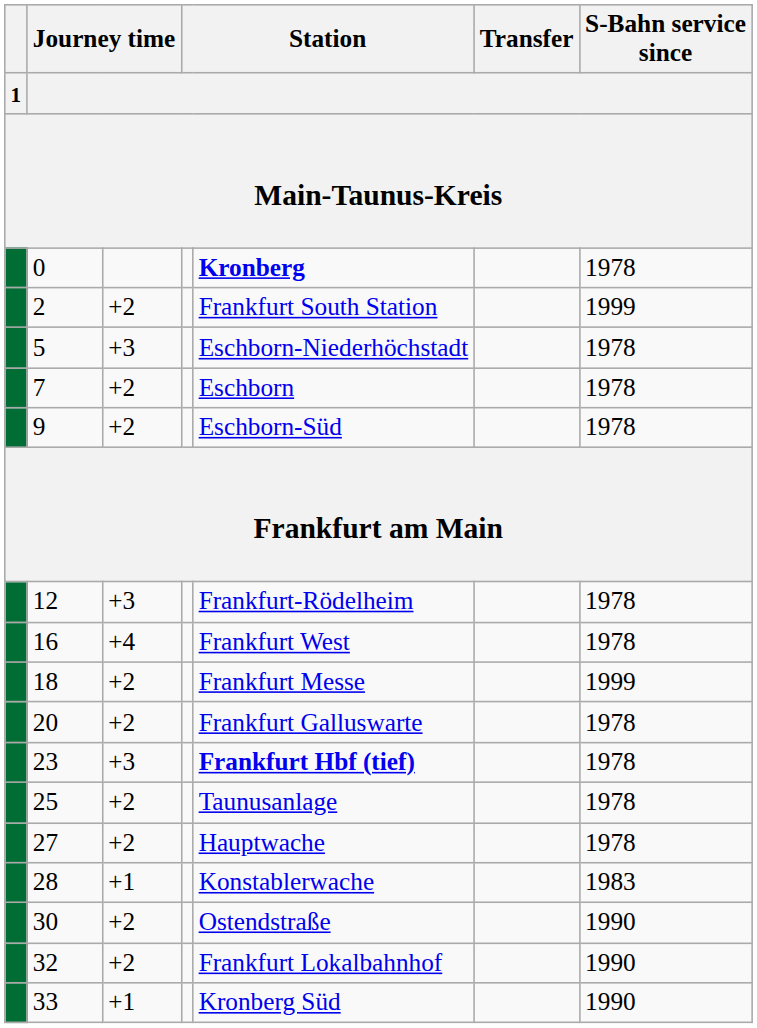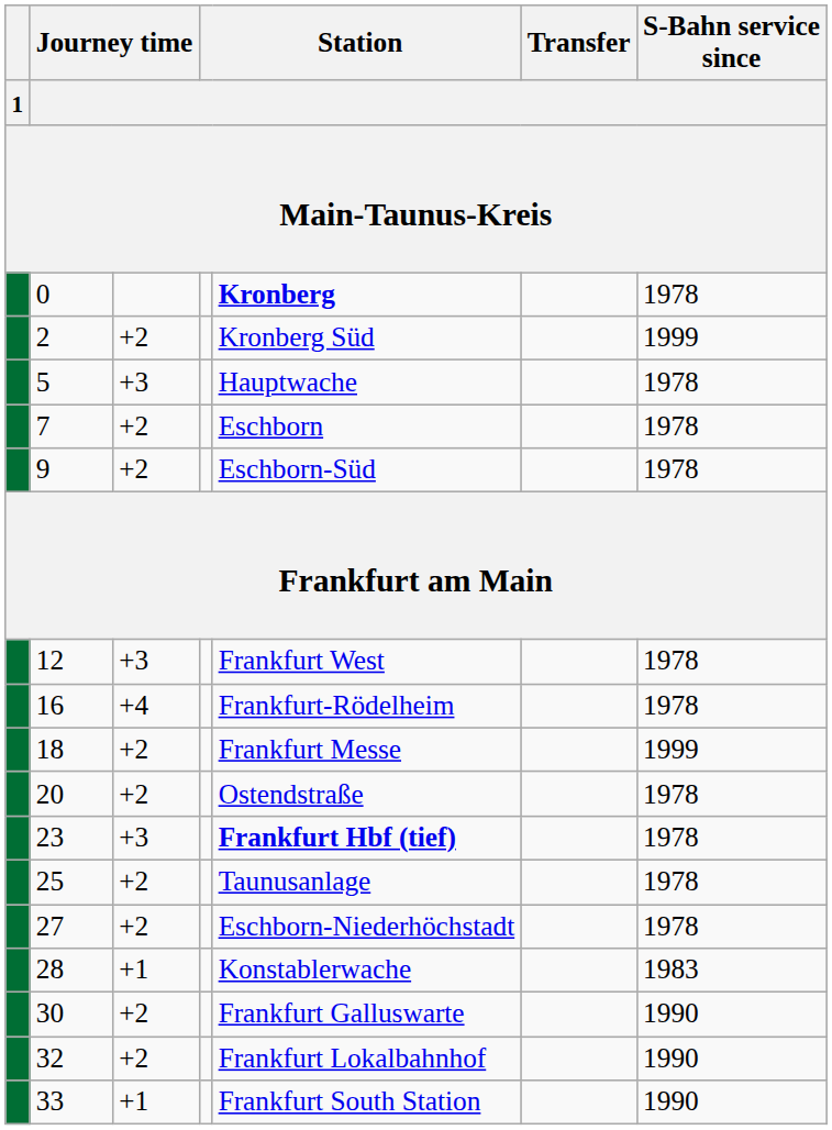2 | column 5: Frankfurt South Station -> Kronberg Süd
5 | column 5: Eschborn-Niederhöchstadt -> Hauptwache
12 | column 5: Frankfurt-Rödelheim -> Frankfurt West
16 | column 5: Frankfurt West -> Frankfurt-Rödelheim
20 | column 5: Frankfurt Galluswarte -> Ostendstraße
27 | column 5: Hauptwache -> Eschborn-Niederhöchstadt
30 | column 5: Ostendstraße -> Frankfurt Galluswarte
33 | column 5: Kronberg Süd -> Frankfurt South Station
